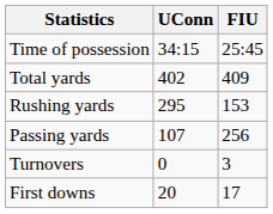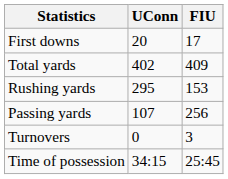rows swapped: First downs <-> Time of possession
